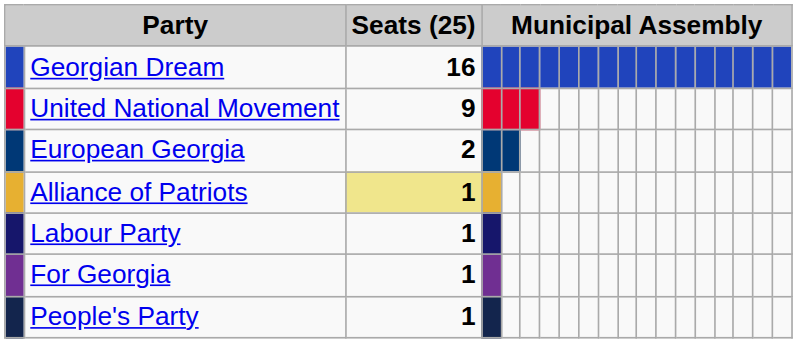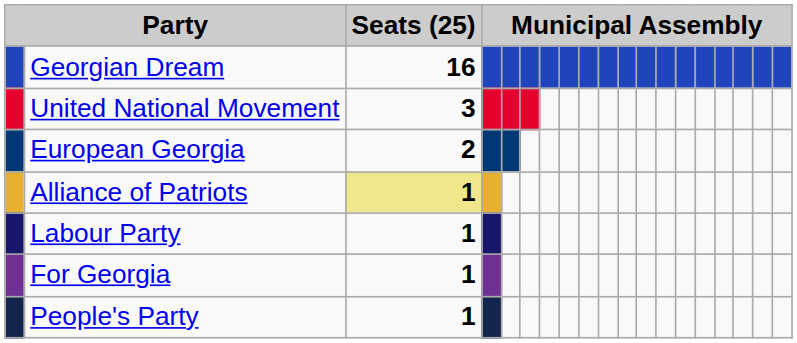United National Movement | Seats (25): 9 -> 3
